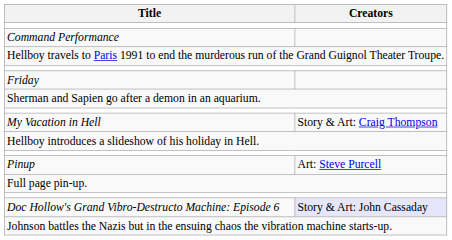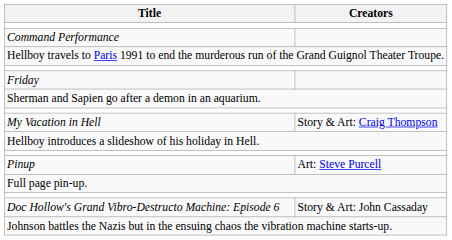Doc Hollow's Grand Vibro-Destructo Machine: Episode 6 | Creators: lavender background -> no background
